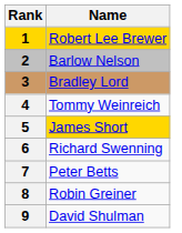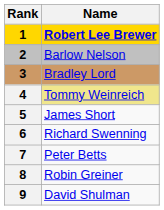Robert Lee Brewer | Name: normal -> bold
Tommy Weinreich | Name: no background -> khaki background
James Short | Name: gold background -> no background
